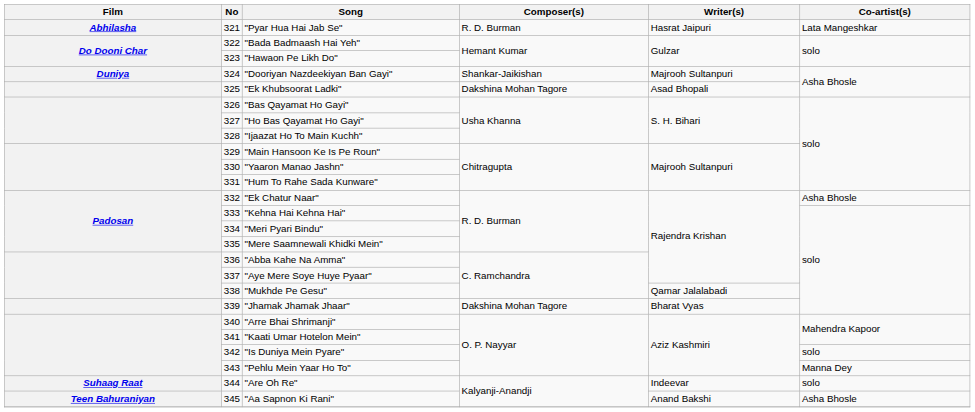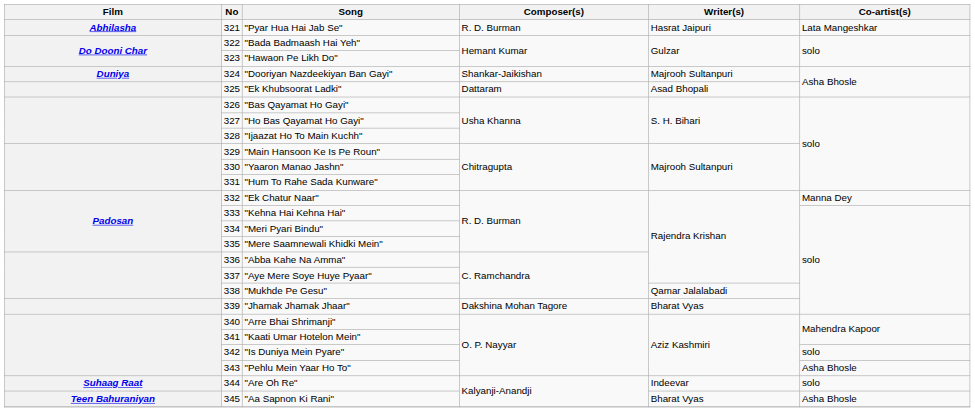"Ek Khubsoorat Ladki" | Composer(s): Dakshina Mohan Tagore -> Dattaram
"Ek Chatur Naar" | Co-artist(s): Asha Bhosle -> Manna Dey
"Pehlu Mein Yaar Ho To" | Co-artist(s): Manna Dey -> Asha Bhosle
"Aa Sapnon Ki Rani" | Writer(s): Anand Bakshi -> Bharat Vyas
